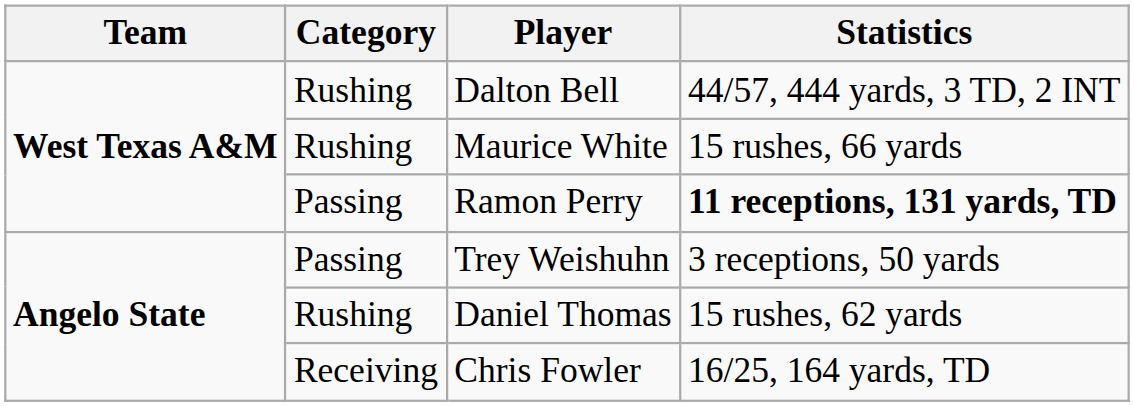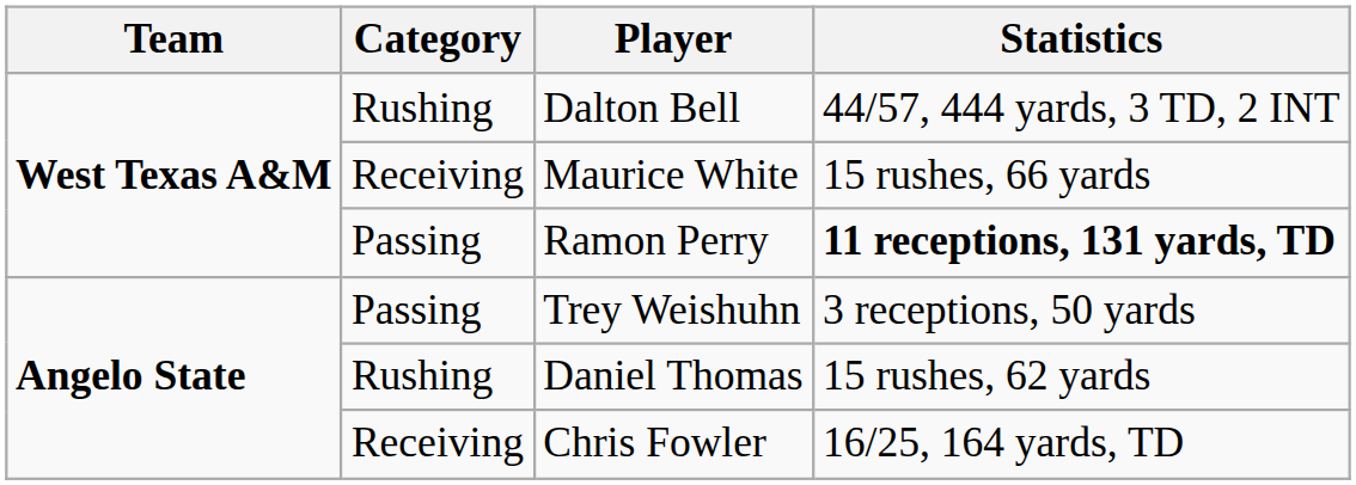Maurice White | Category: Rushing -> Receiving
